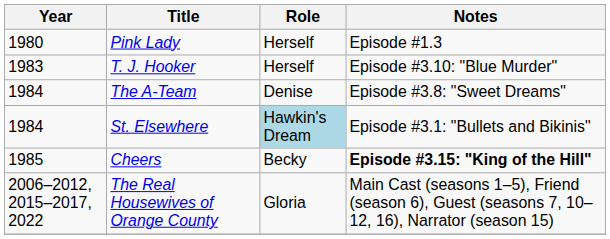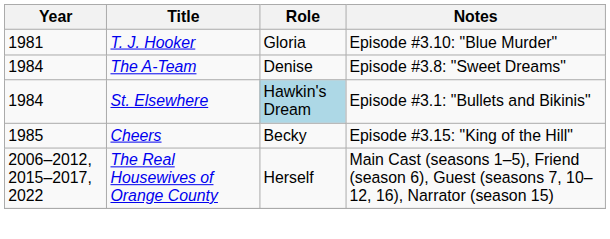- row: 1980 | Pink Lady | Herself | Episode #1.3
T. J. Hooker | Year: 1983 -> 1981
T. J. Hooker | Role: Herself -> Gloria
Cheers | Notes: bold -> normal
The Real Housewives of Orange County | Role: Gloria -> Herself
